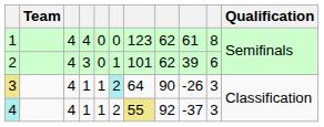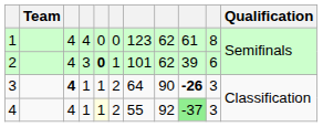row 3 | column 5: normal -> bold
row 4 | column 1: khaki background -> no background
row 4 | column 3: normal -> bold
row 4 | column 6: paleturquoise background -> no background
row 4 | column 9: normal -> bold
row 5 | column 1: paleturquoise background -> no background
row 5 | column 5: no background -> lightyellow background
row 5 | column 7: khaki background -> no background
row 5 | column 9: no background -> lightgreen background
